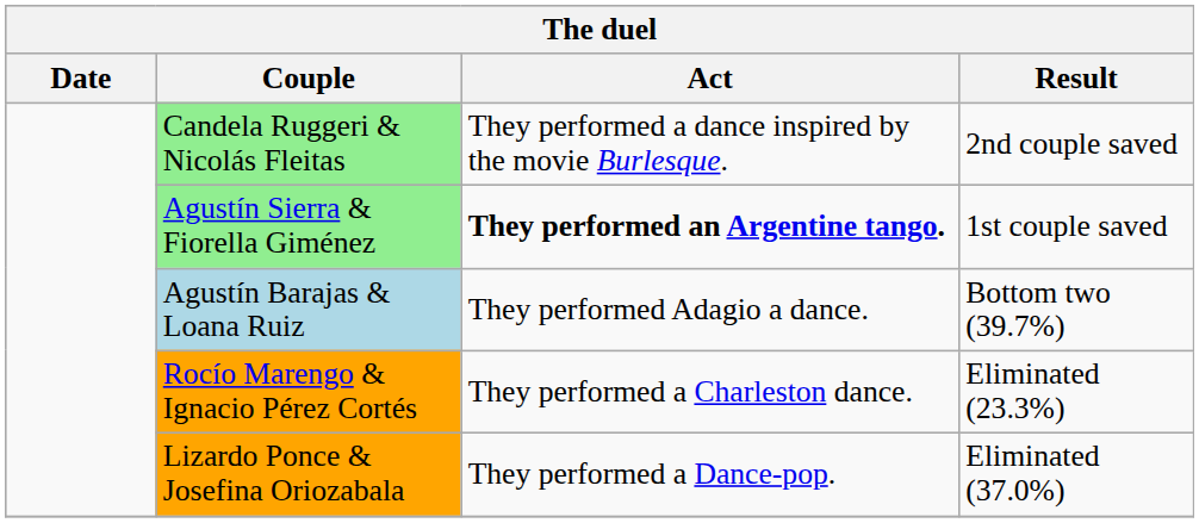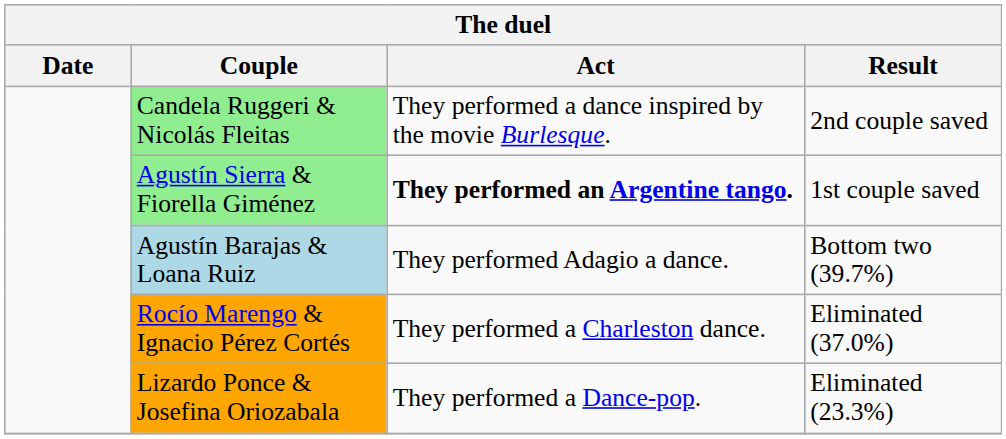Rocío Marengo & Ignacio Pérez Cortés | Result: Eliminated (23.3%) -> Eliminated (37.0%)
Lizardo Ponce & Josefina Oriozabala | Result: Eliminated (37.0%) -> Eliminated (23.3%)
